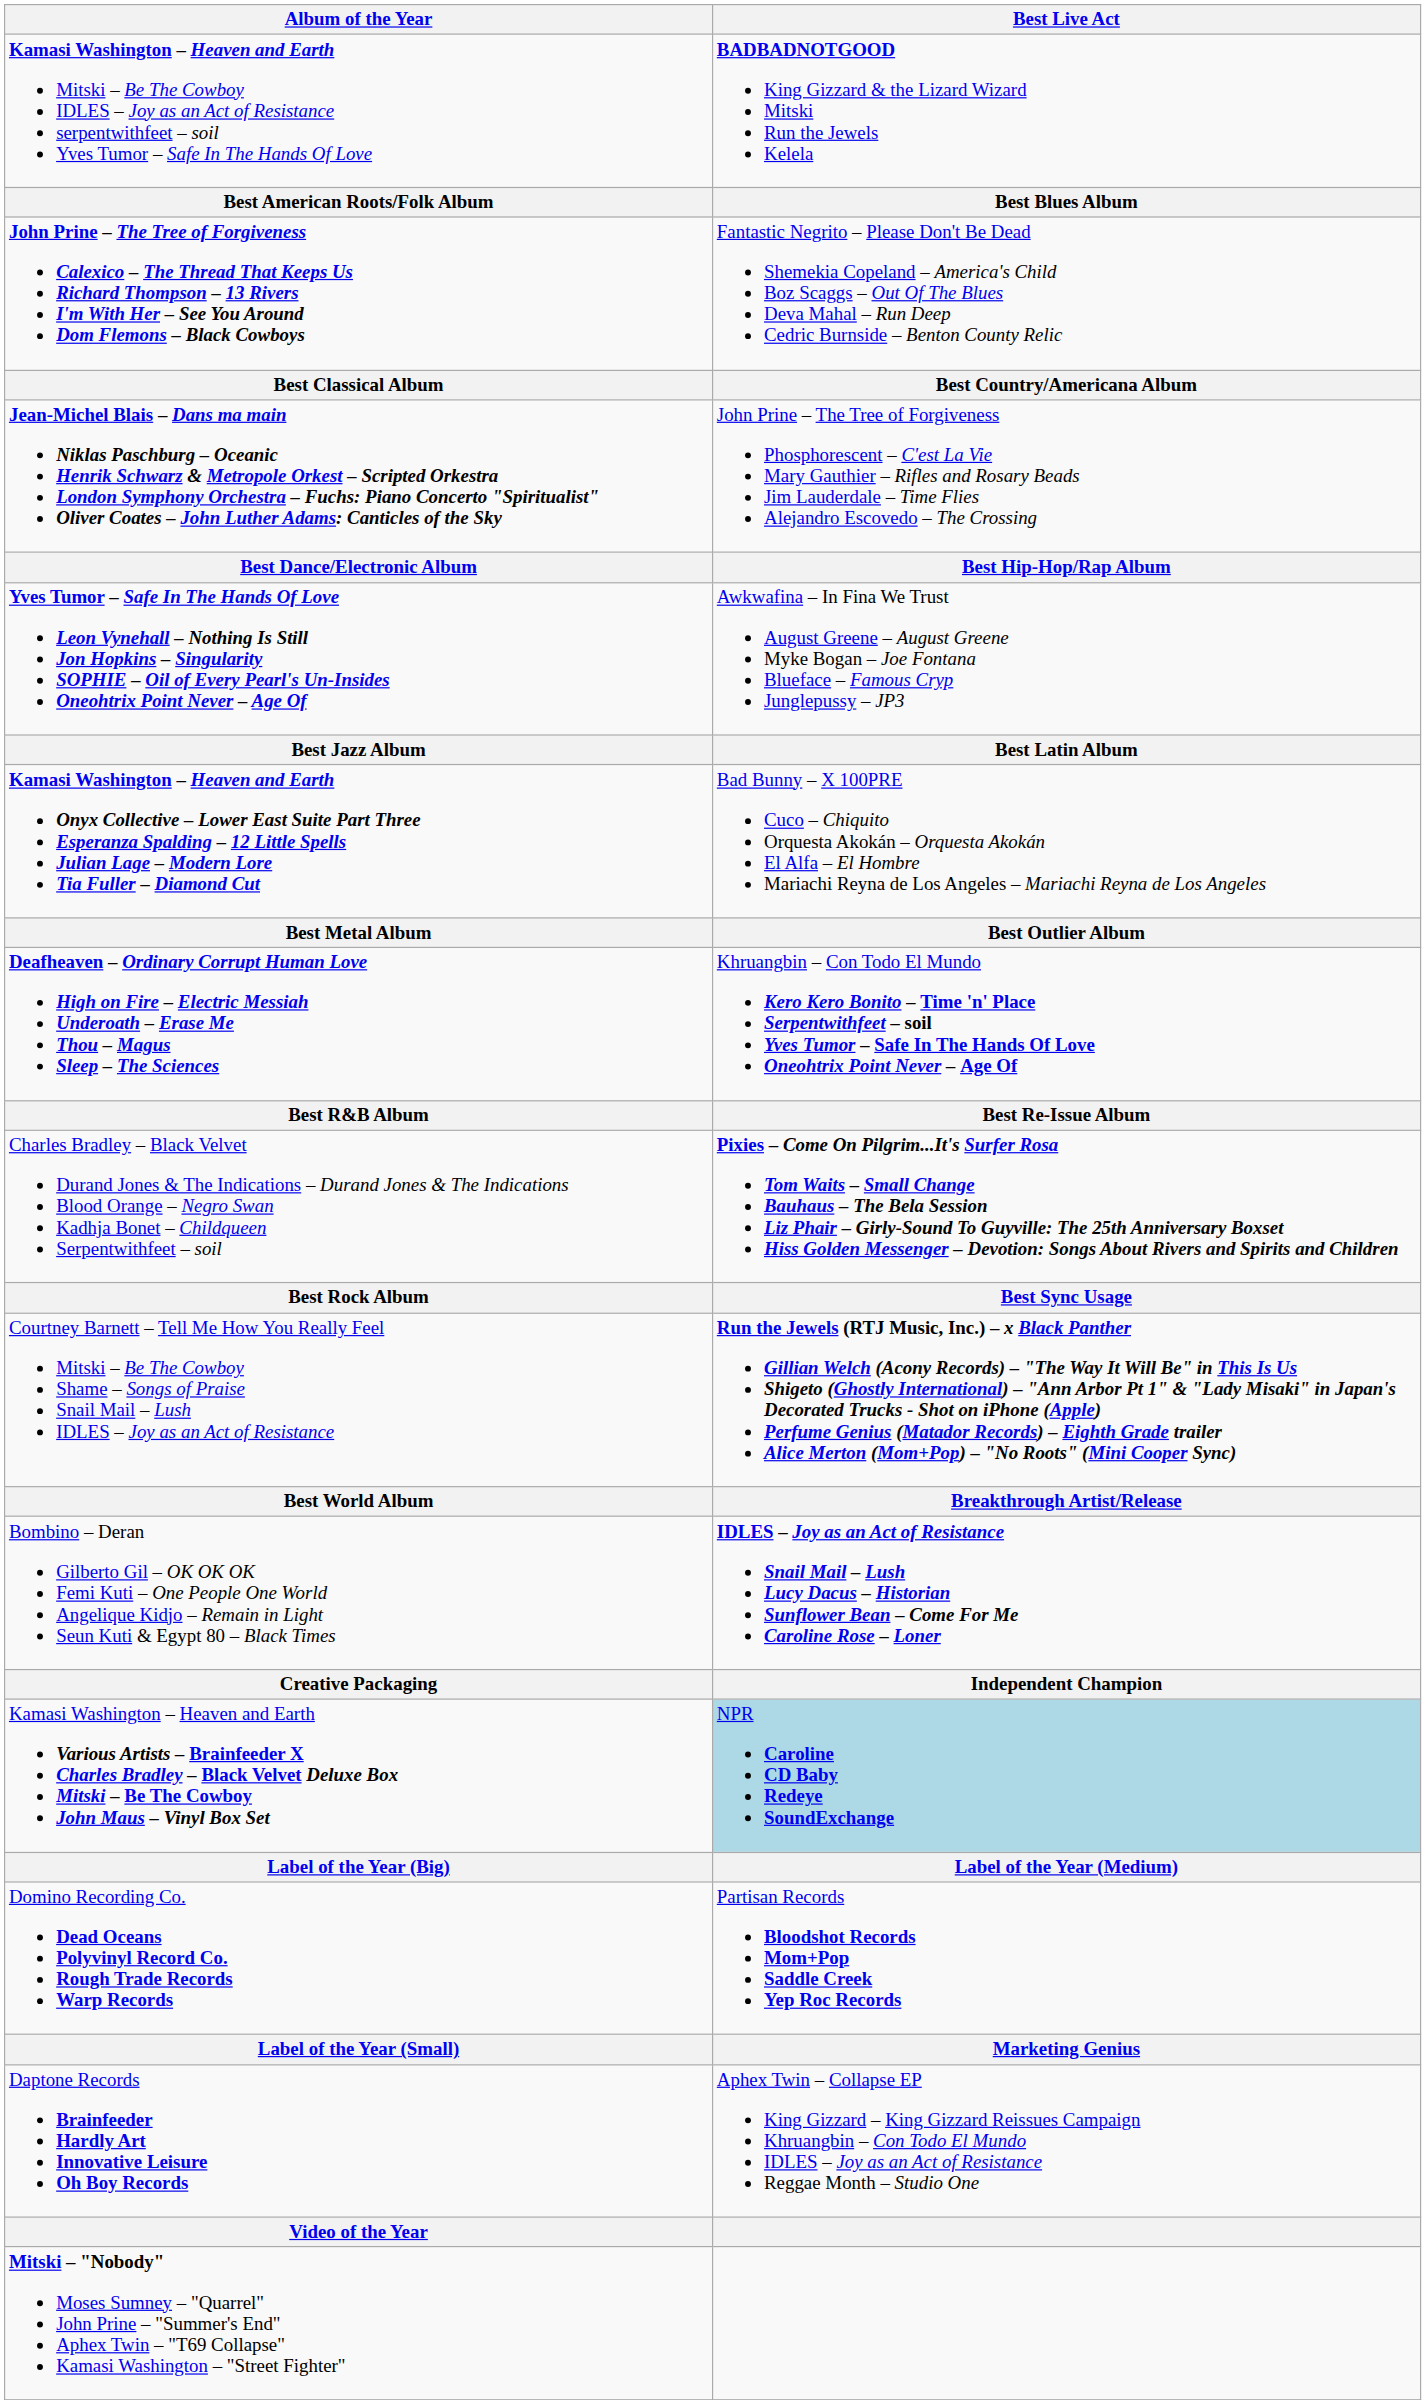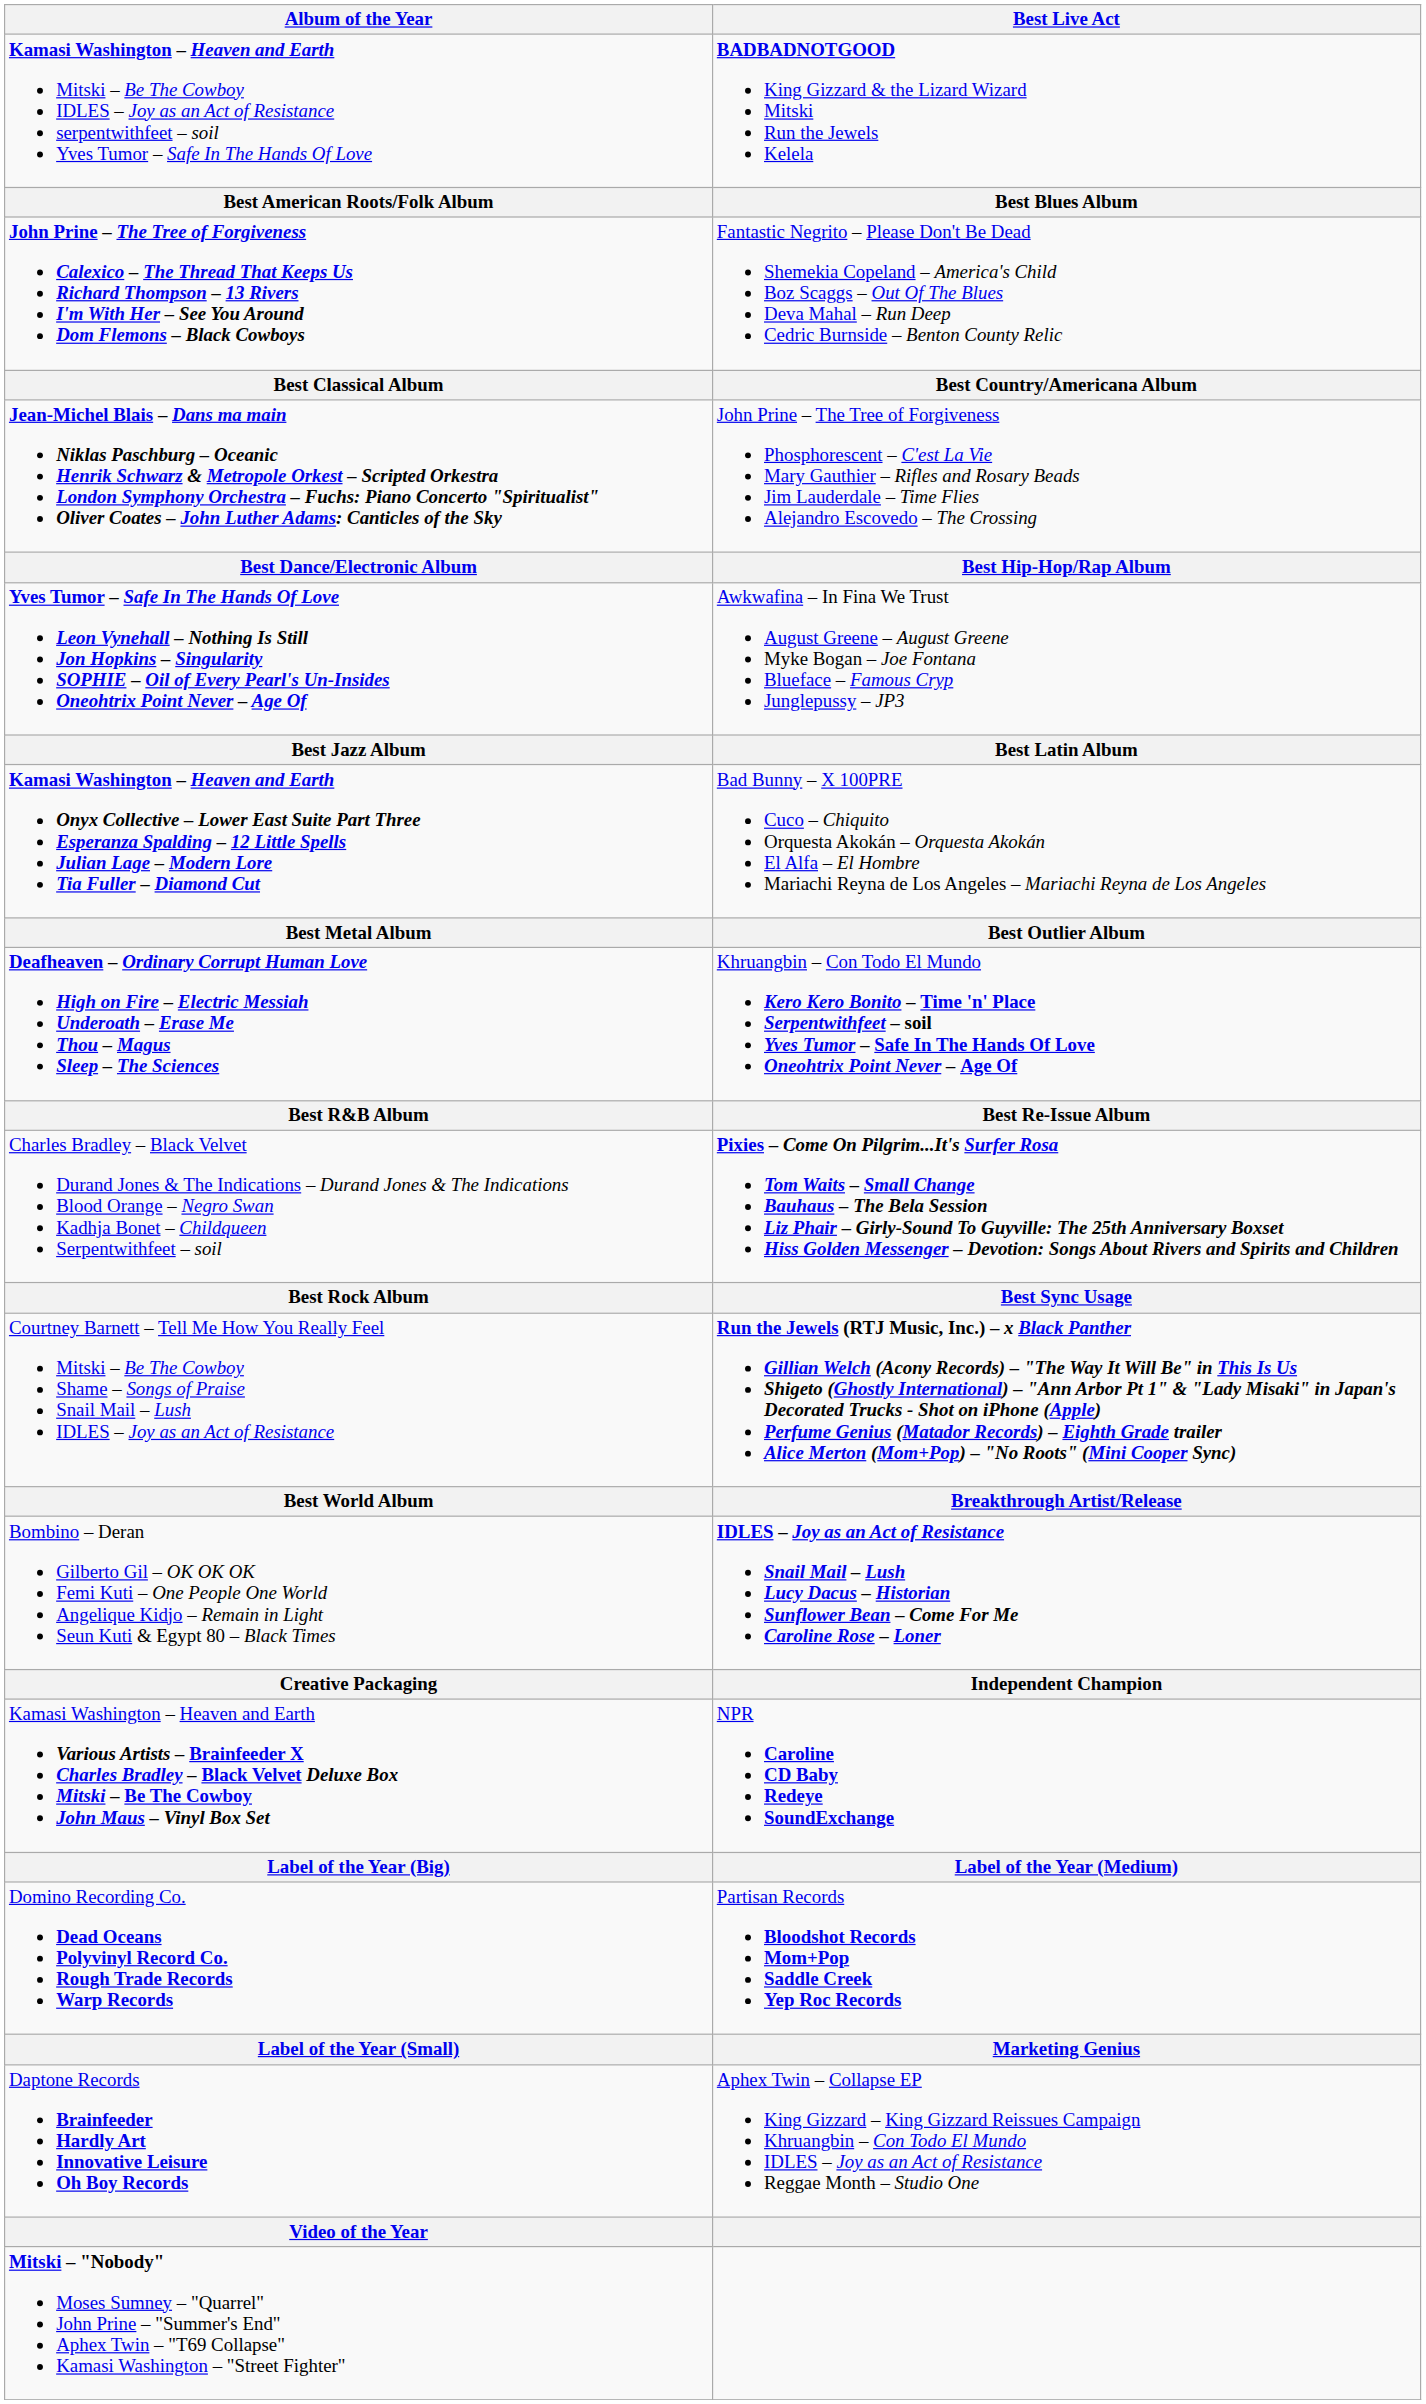row 20 | Best Live Act: lightblue background -> no background
